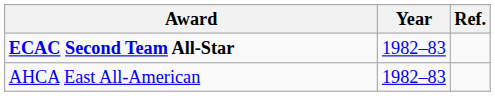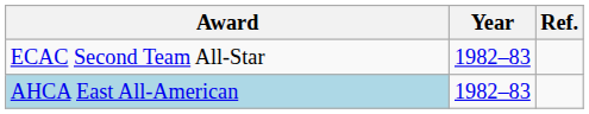row 2 | Award: bold -> normal
row 3 | Award: no background -> lightblue background
